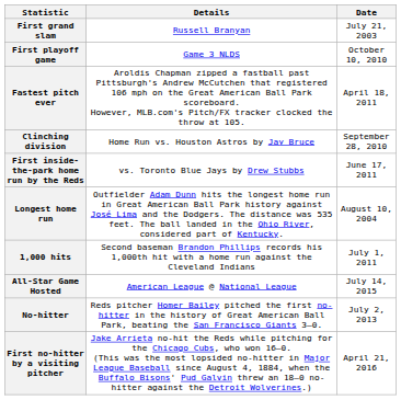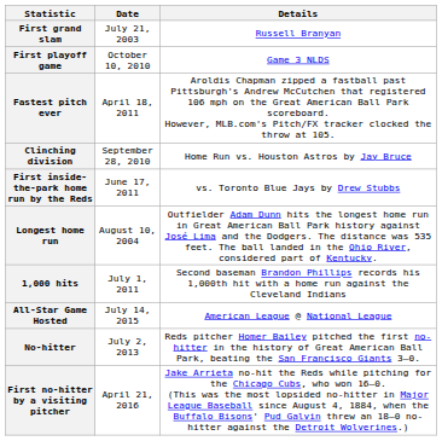columns swapped: Details <-> Date
